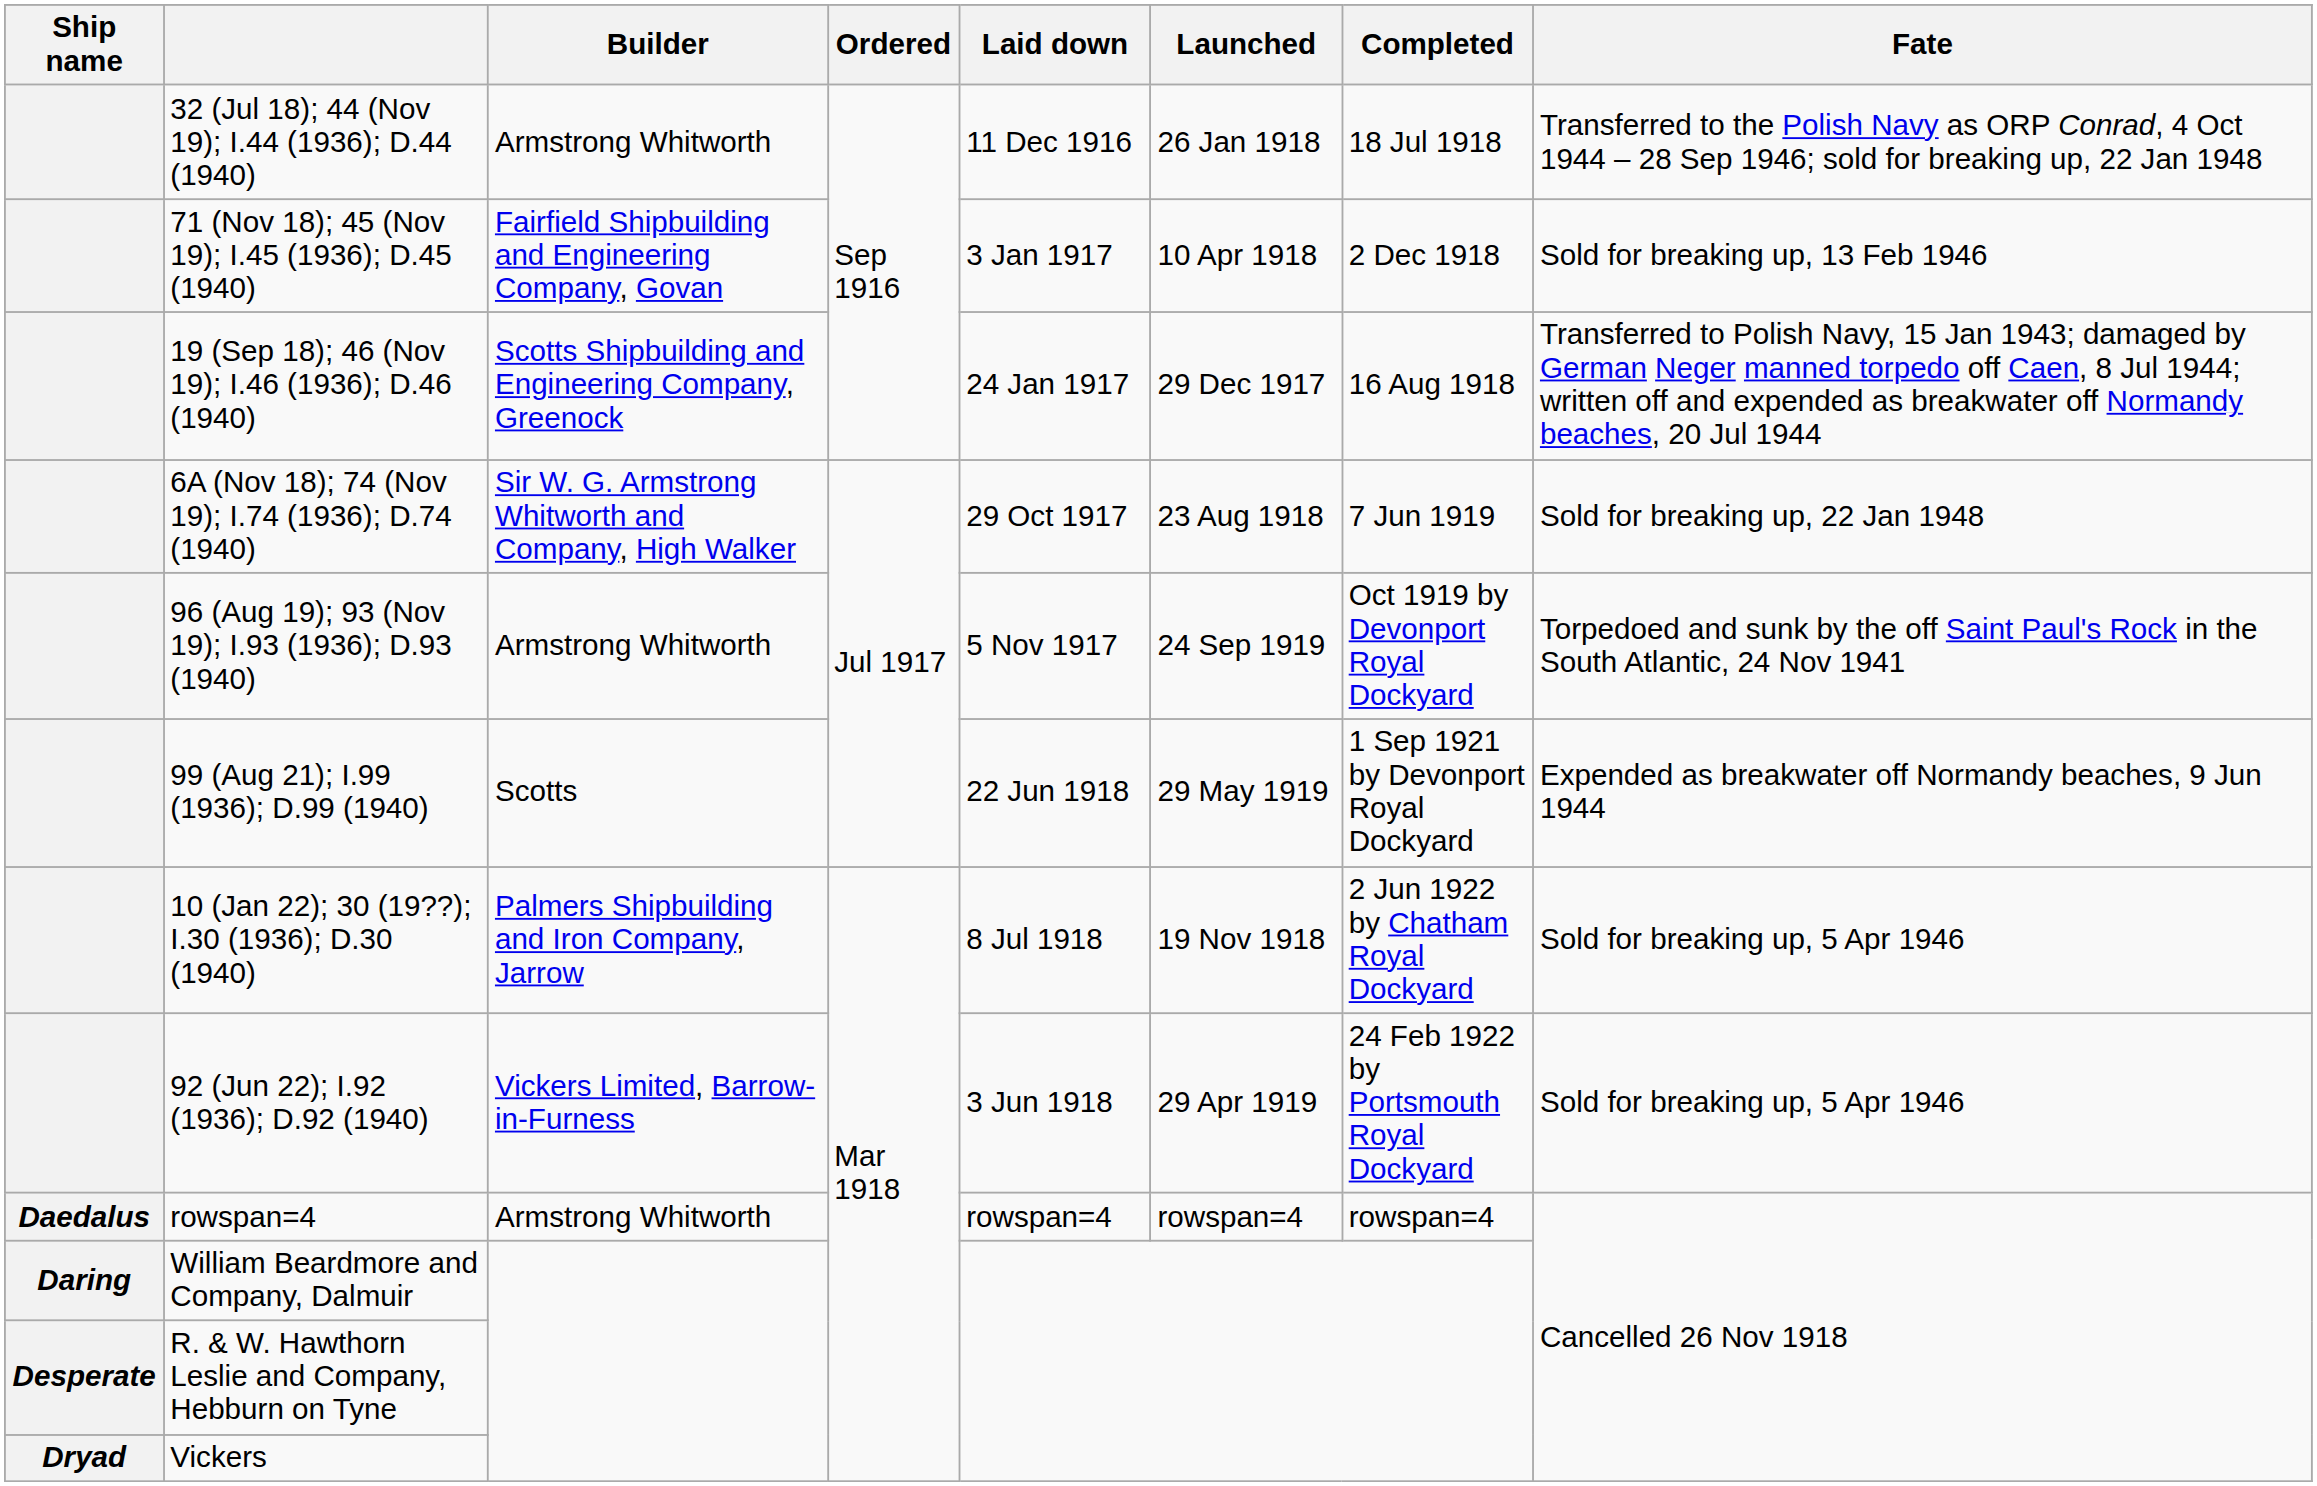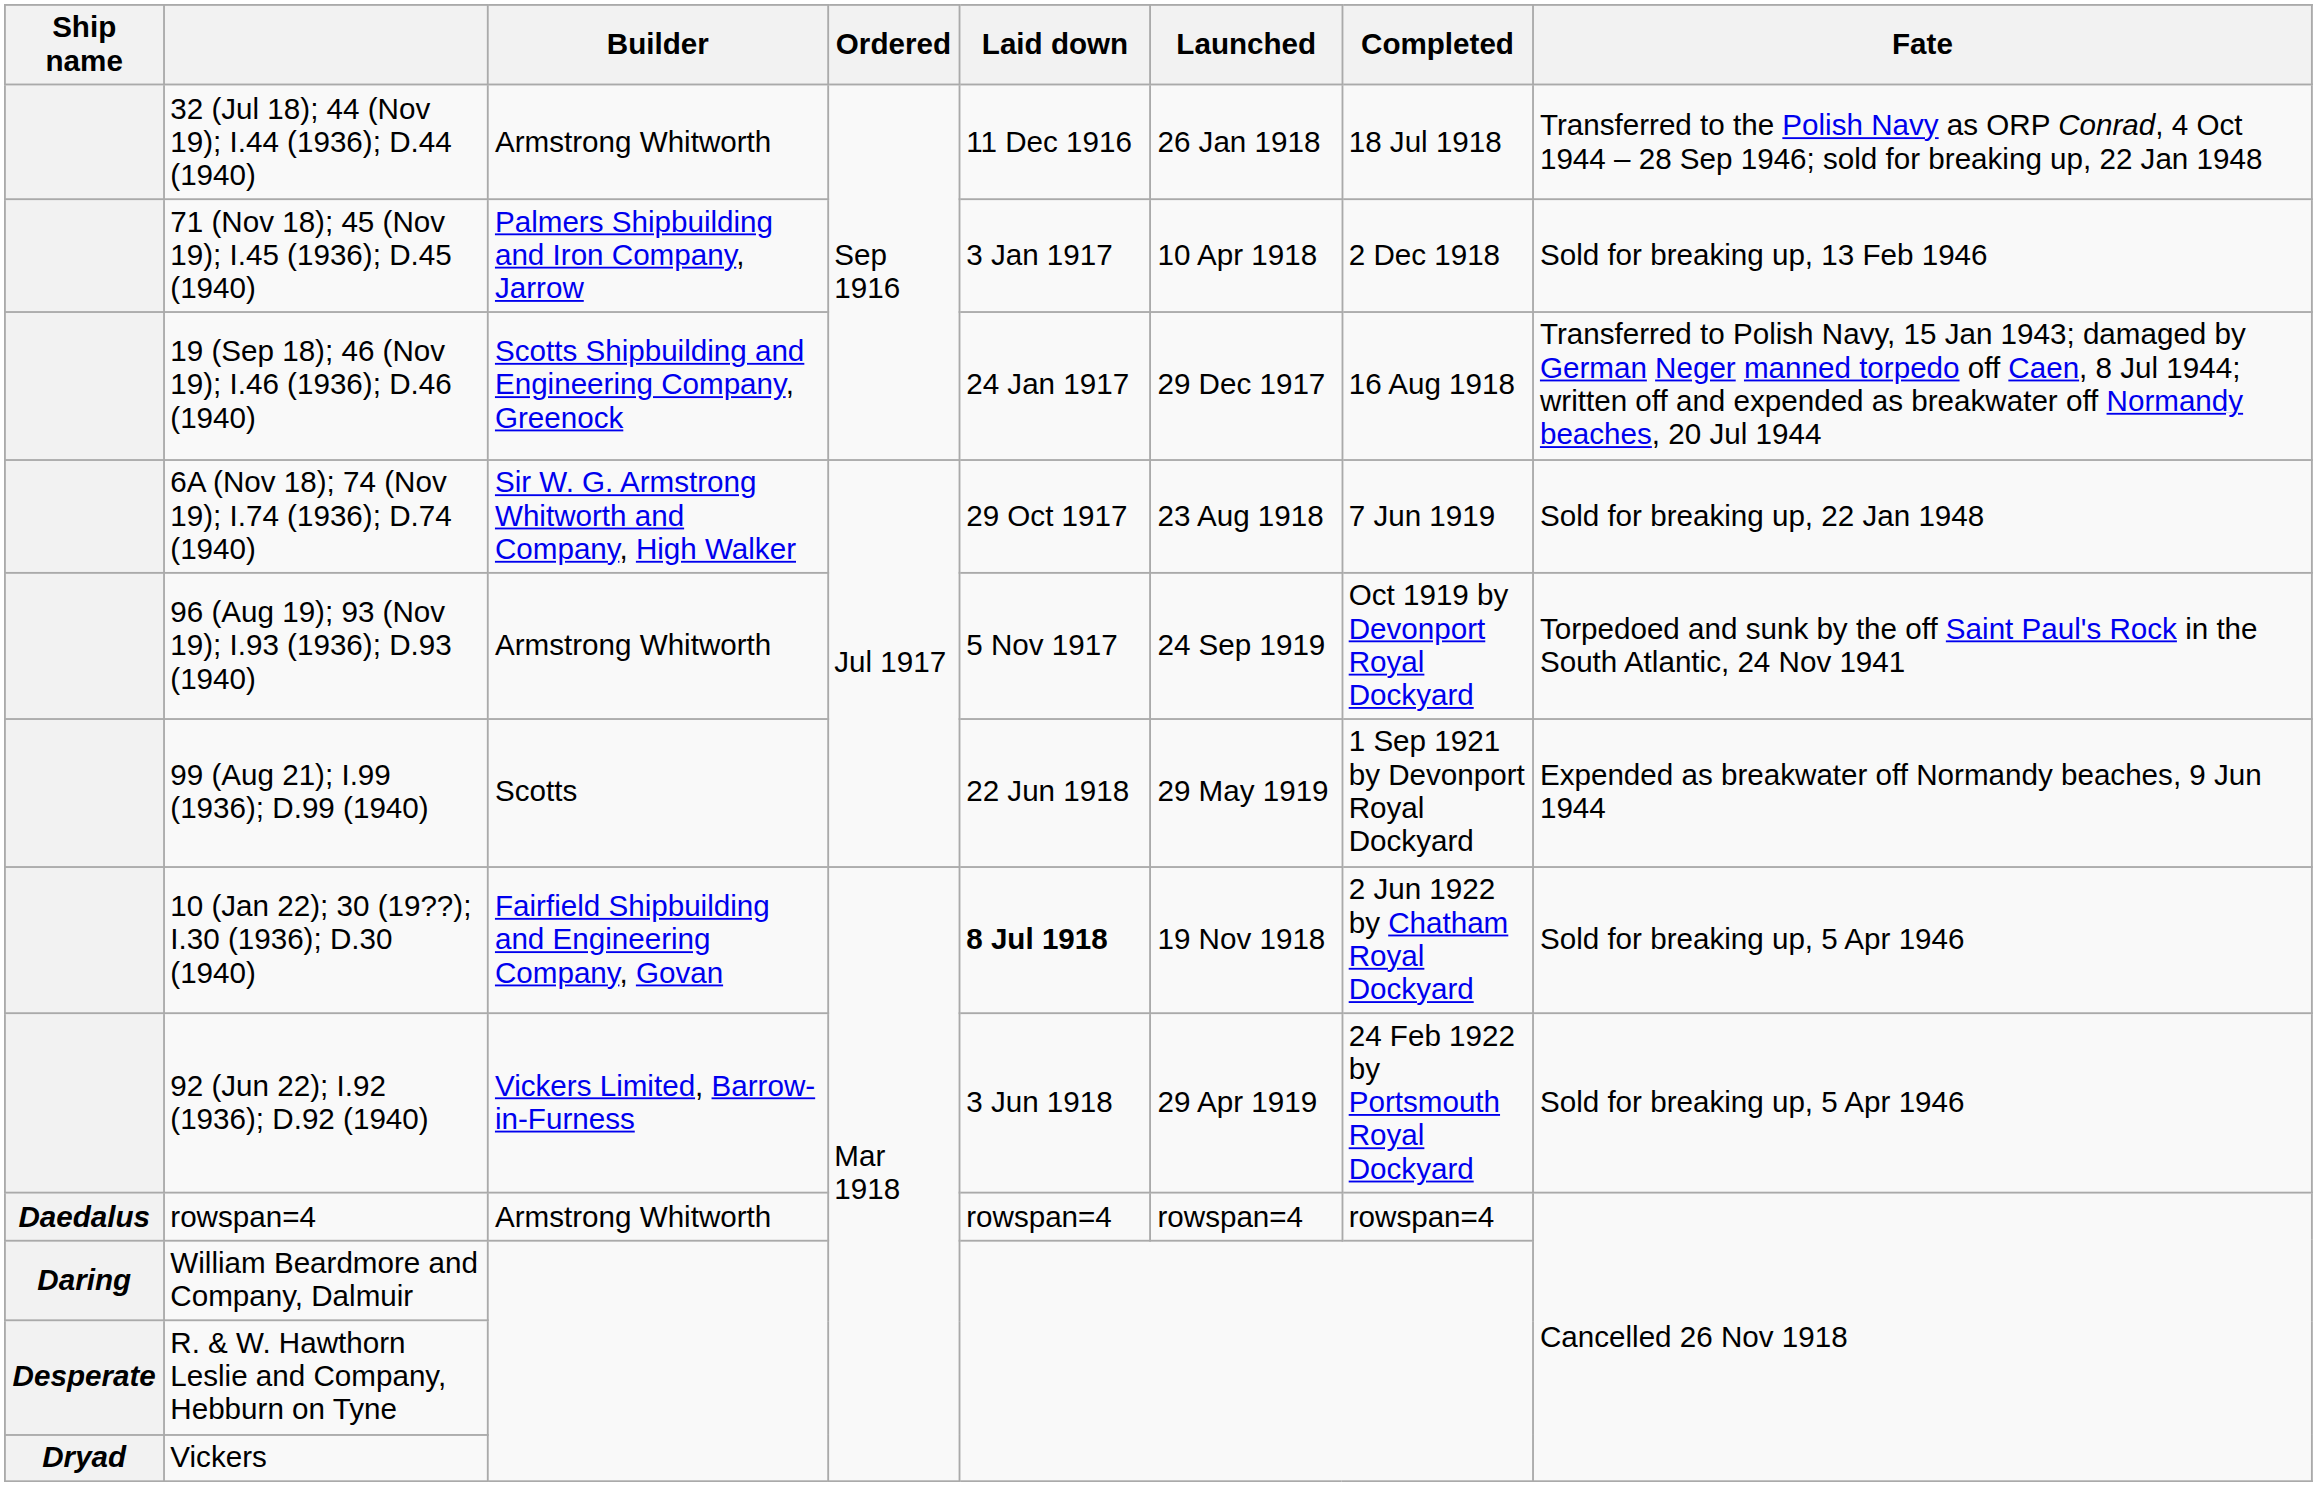71 (Nov 18); 45 (Nov 19); I.45 (1936); D.45 (1940) | Builder: Fairfield Shipbuilding and Engineering Company, Govan -> Palmers Shipbuilding and Iron Company, Jarrow
10 (Jan 22); 30 (19??); I.30 (1936); D.30 (1940) | Builder: Palmers Shipbuilding and Iron Company, Jarrow -> Fairfield Shipbuilding and Engineering Company, Govan
10 (Jan 22); 30 (19??); I.30 (1936); D.30 (1940) | Laid down: normal -> bold
